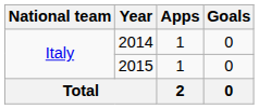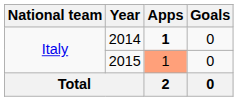2014 | Apps: normal -> bold
2015 | Apps: no background -> lightsalmon background
